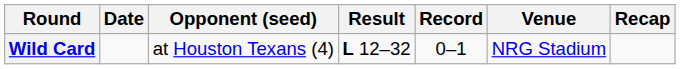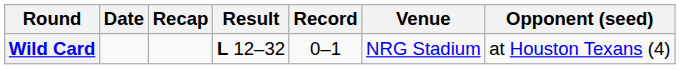columns swapped: Opponent (seed) <-> Recap
